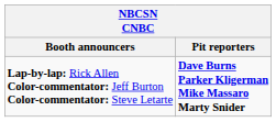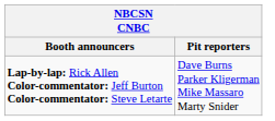row 3 | Pit reporters: bold -> normal
